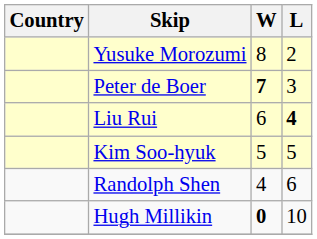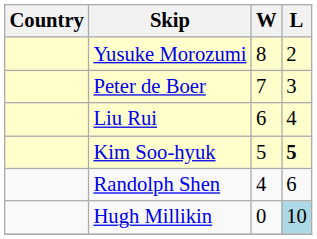Peter de Boer | W: bold -> normal
Liu Rui | L: bold -> normal
Kim Soo-hyuk | L: normal -> bold
Hugh Millikin | W: bold -> normal
Hugh Millikin | L: no background -> lightblue background
